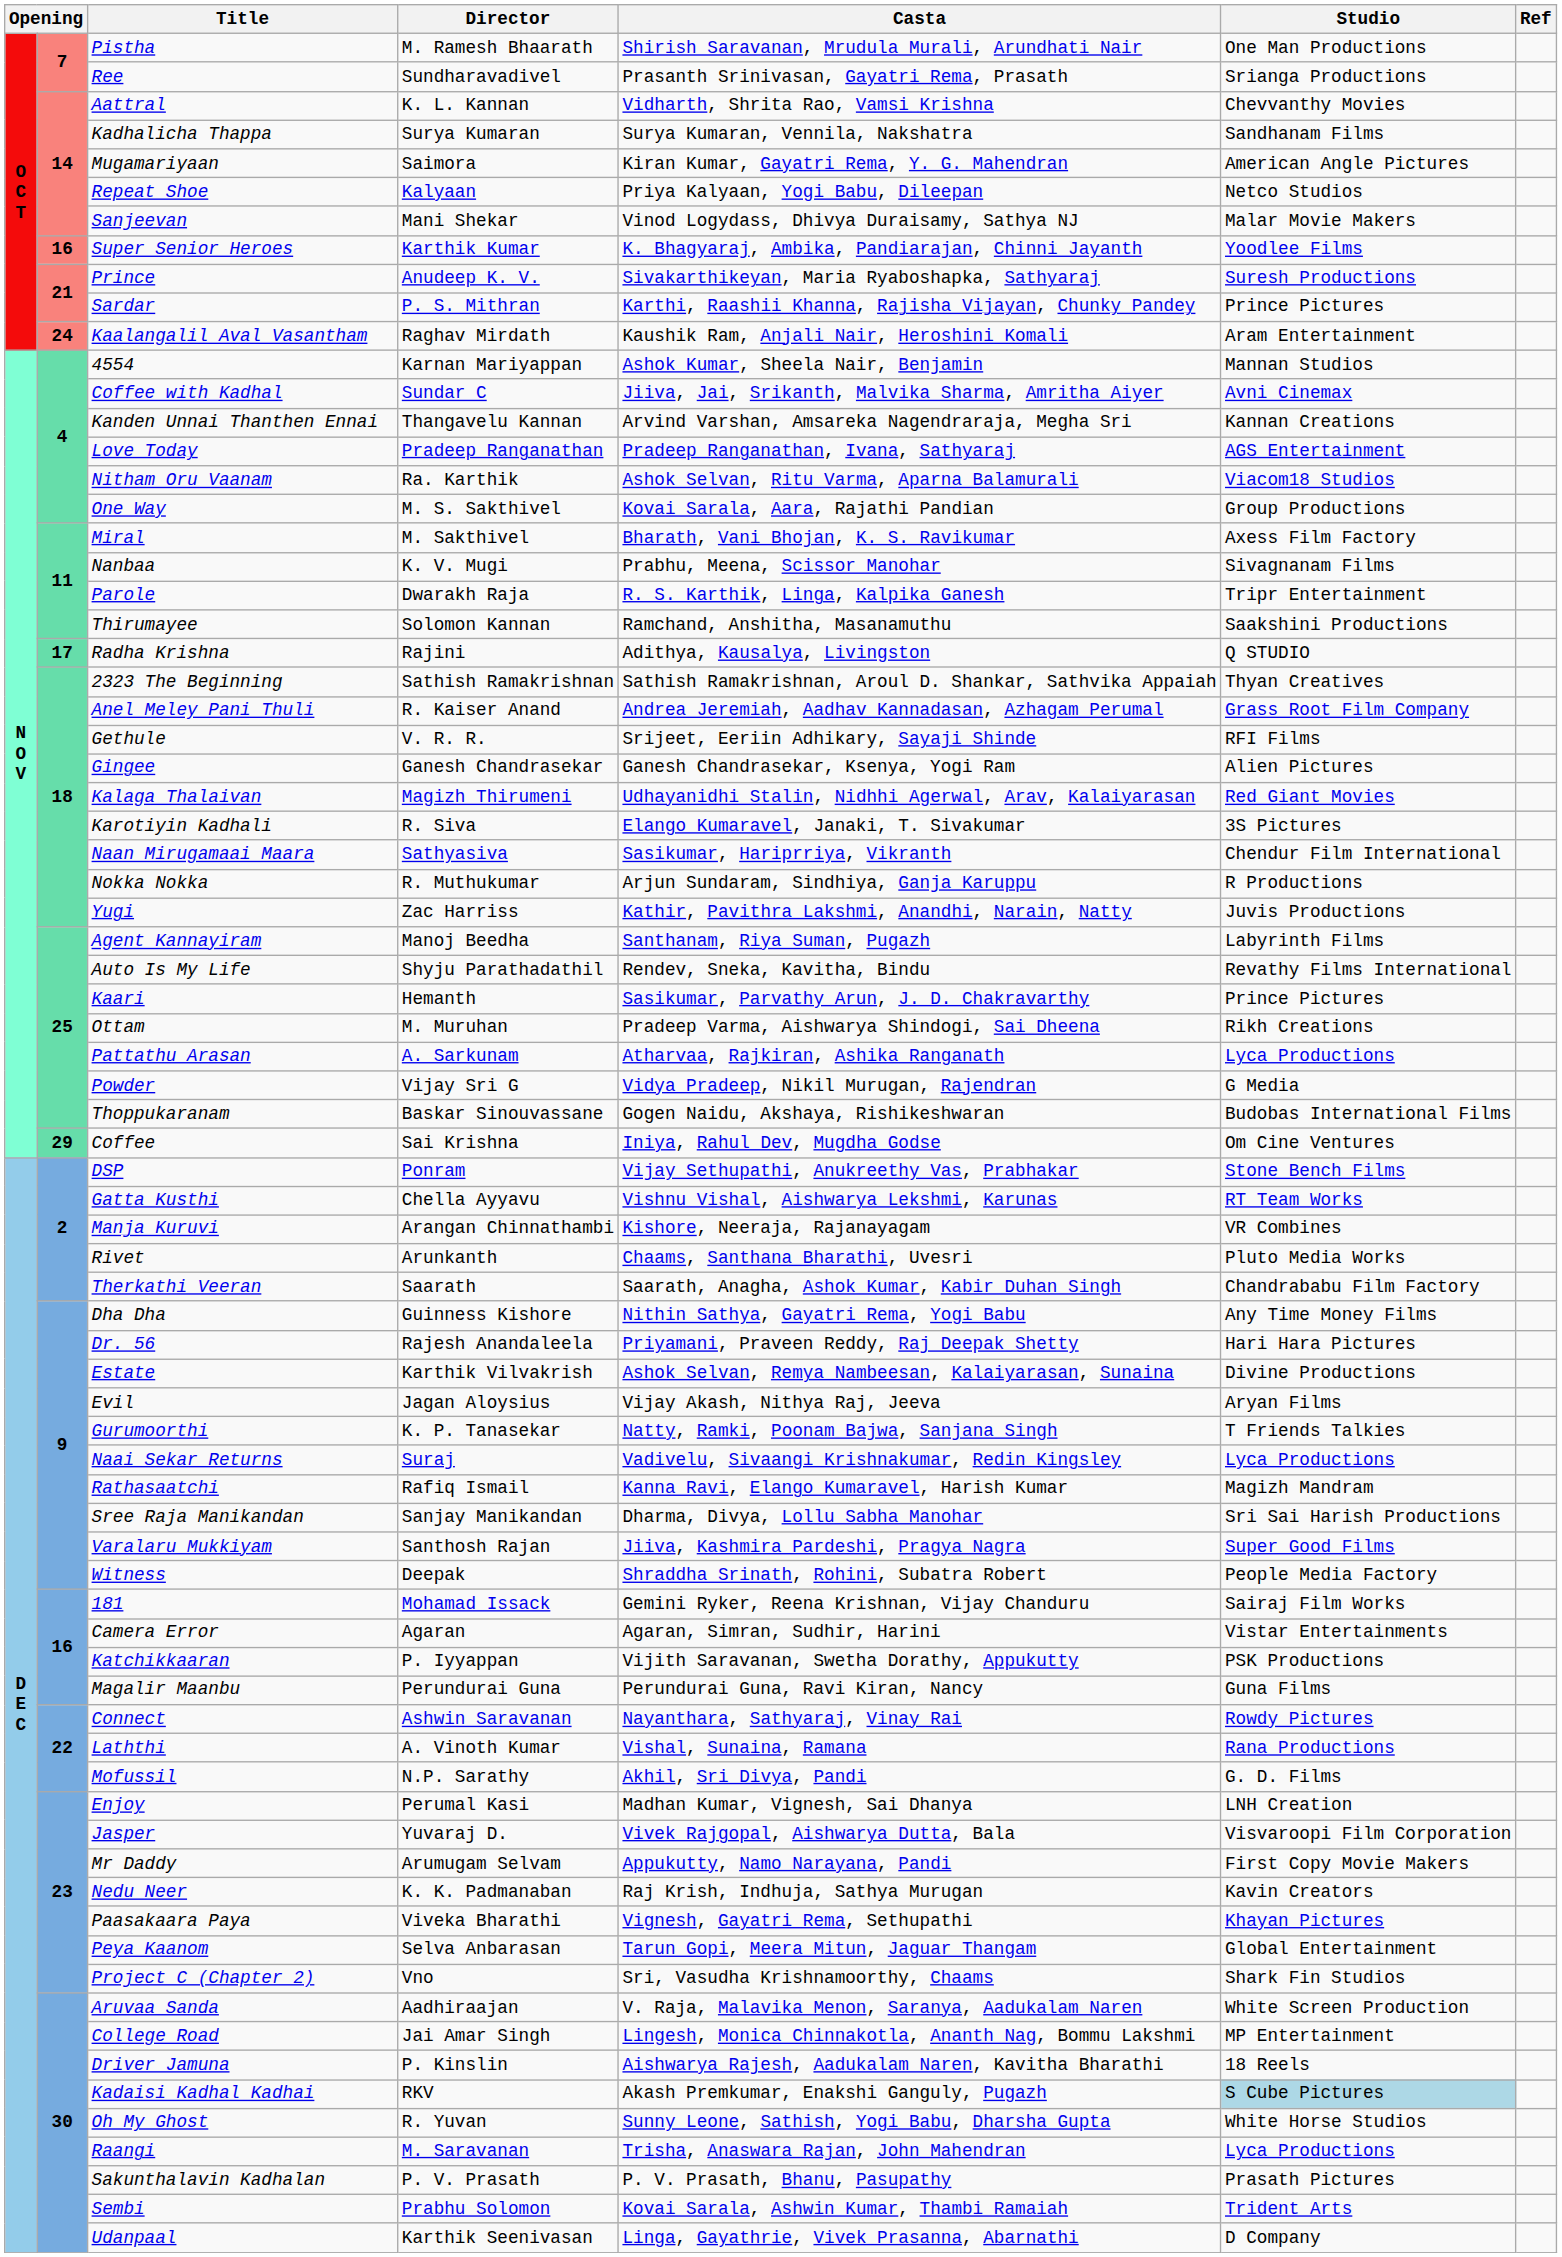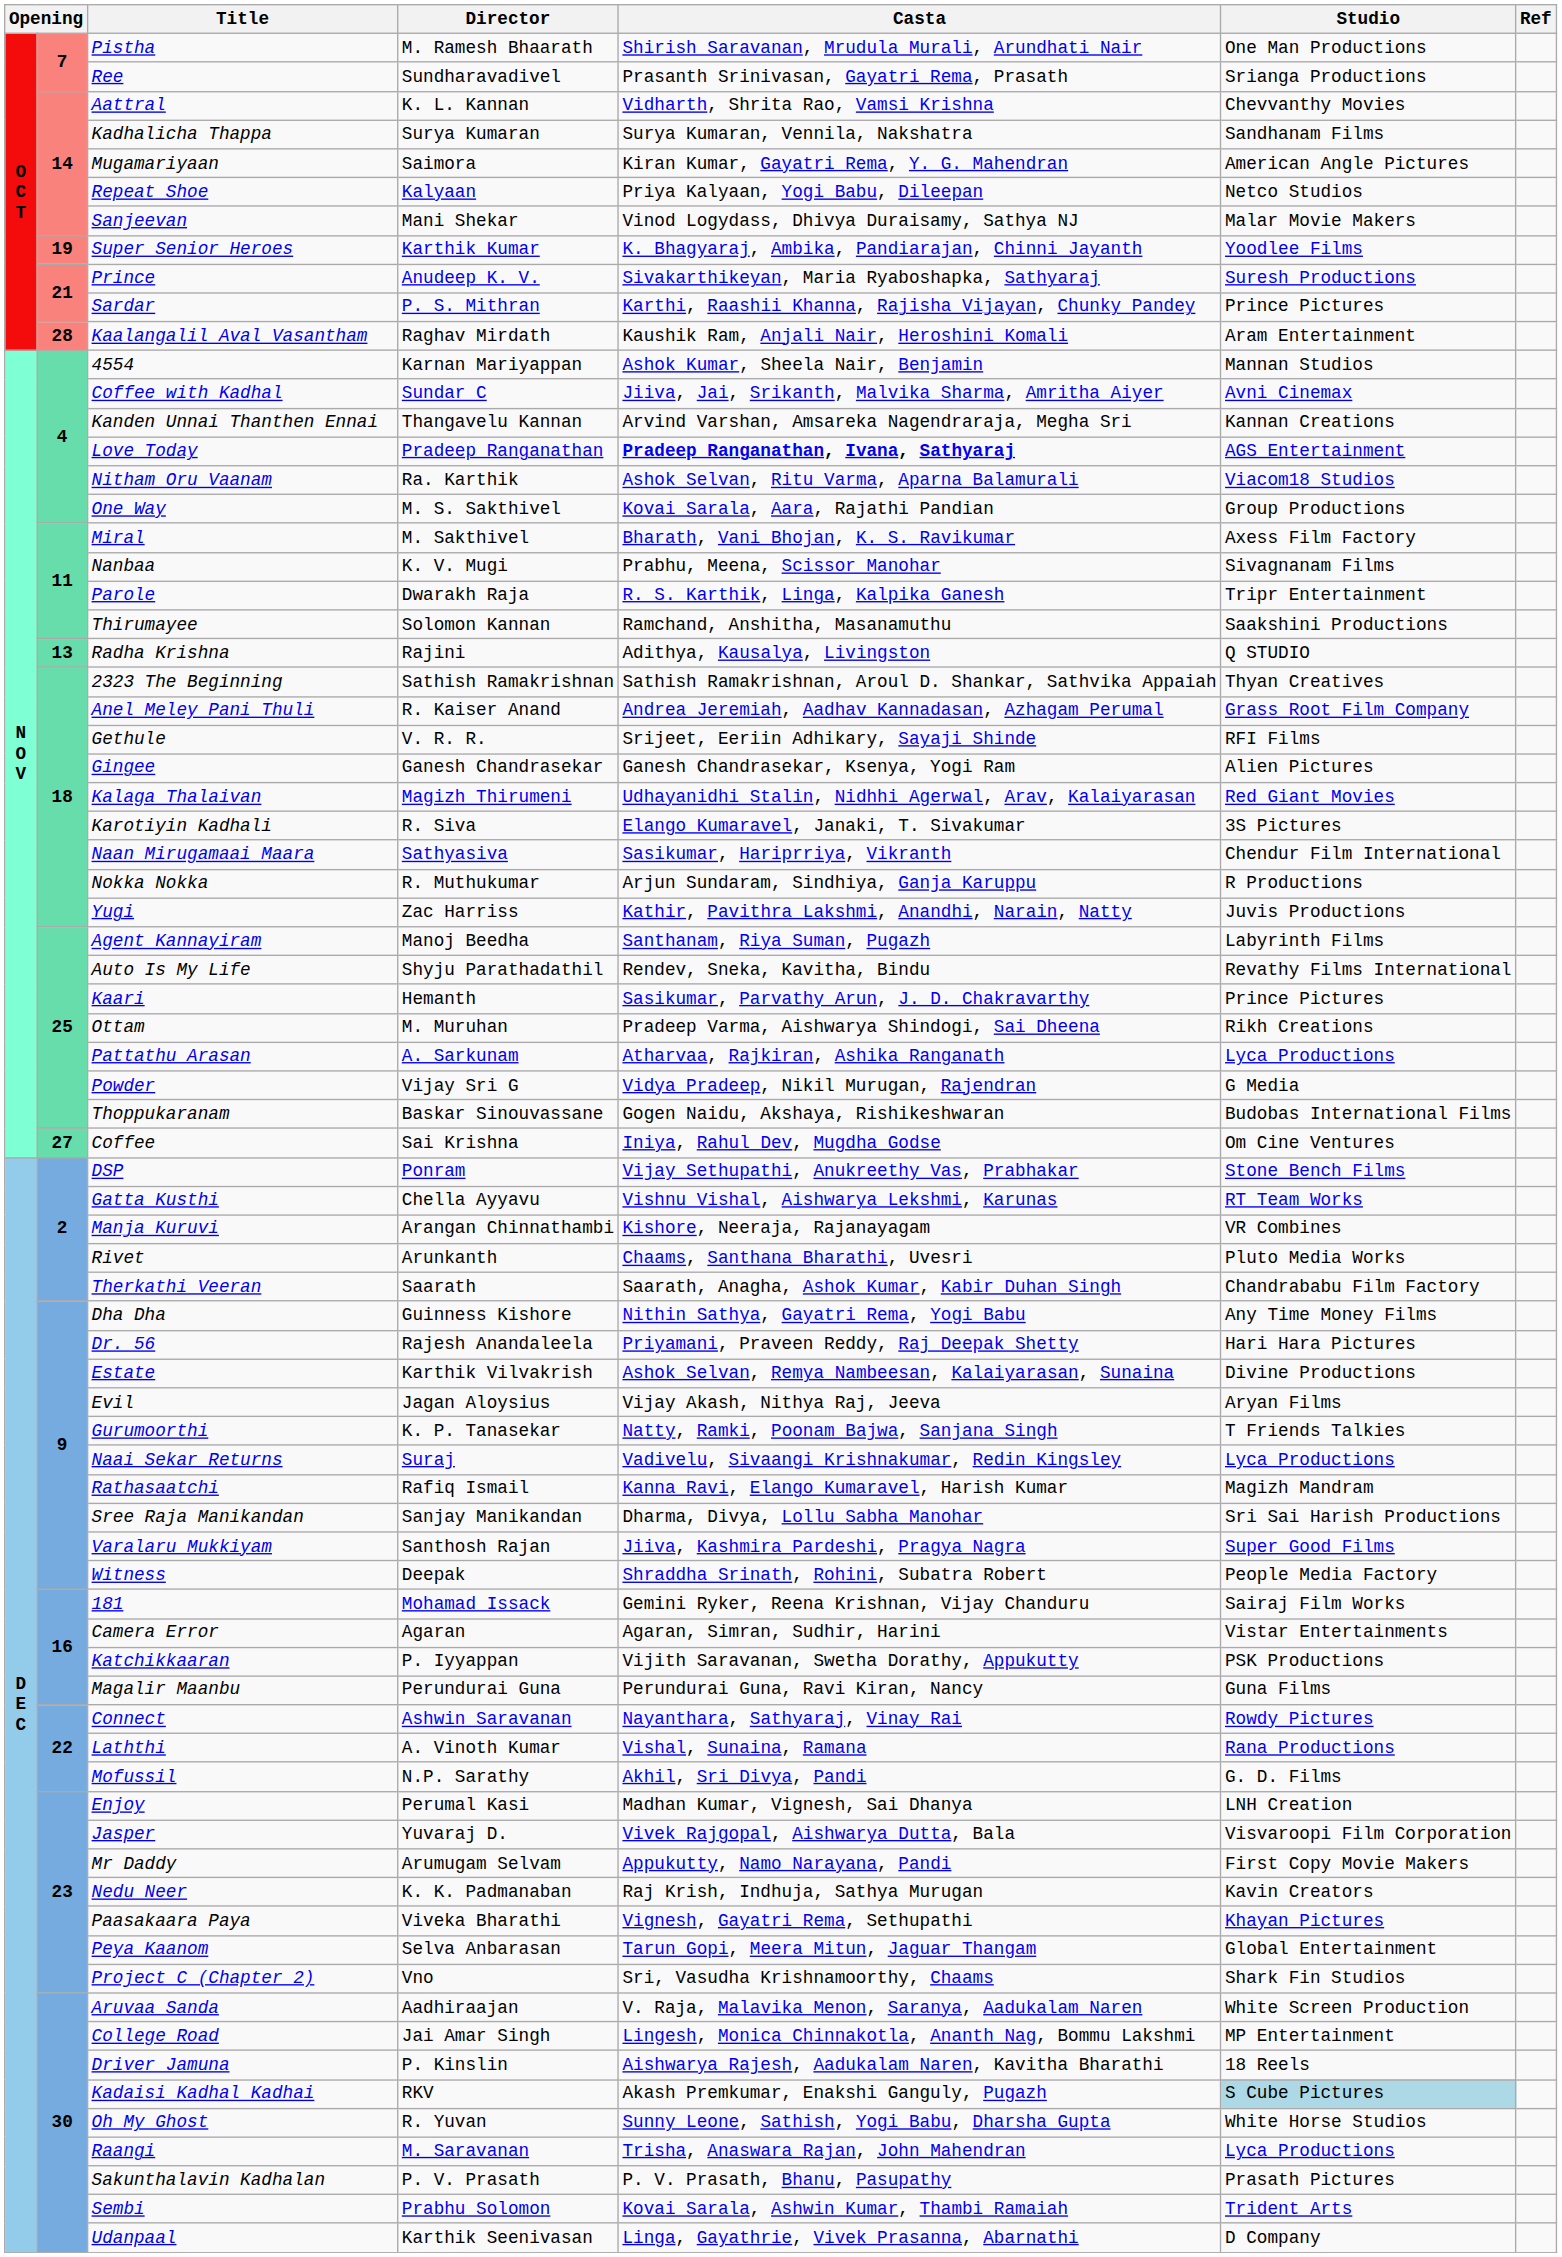Super Senior Heroes | column 2: 16 -> 19
Kaalangalil Aval Vasantham | column 2: 24 -> 28
Love Today | Casta: normal -> bold
Radha Krishna | column 2: 17 -> 13
Coffee | column 2: 29 -> 27
